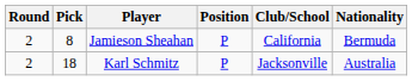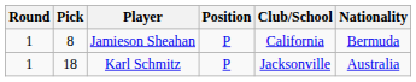Jamieson Sheahan | Round: 2 -> 1
Karl Schmitz | Round: 2 -> 1
